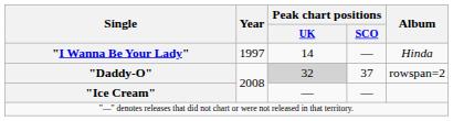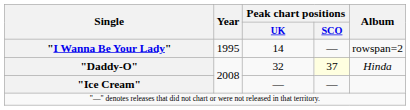"I Wanna Be Your Lady" | Year: 1997 -> 1995
"I Wanna Be Your Lady" | Album: Hinda -> rowspan=2
"Daddy-O" | Peak chart positions / UK: lightgrey background -> no background
"Daddy-O" | Peak chart positions / SCO: no background -> lightyellow background
"Daddy-O" | Album: rowspan=2 -> Hinda
